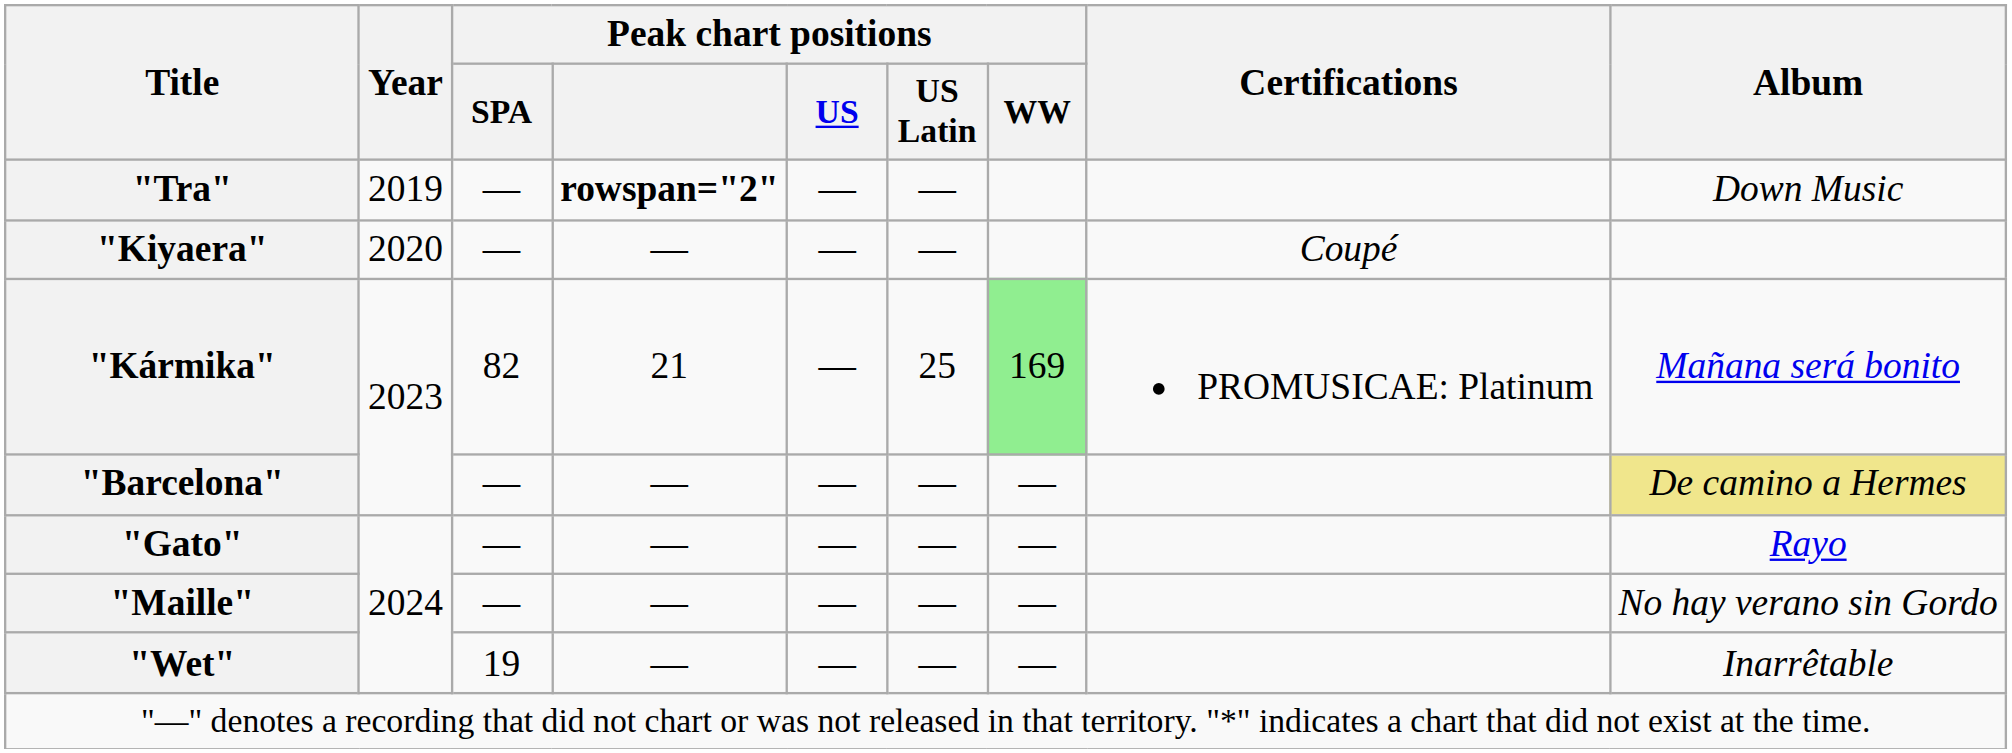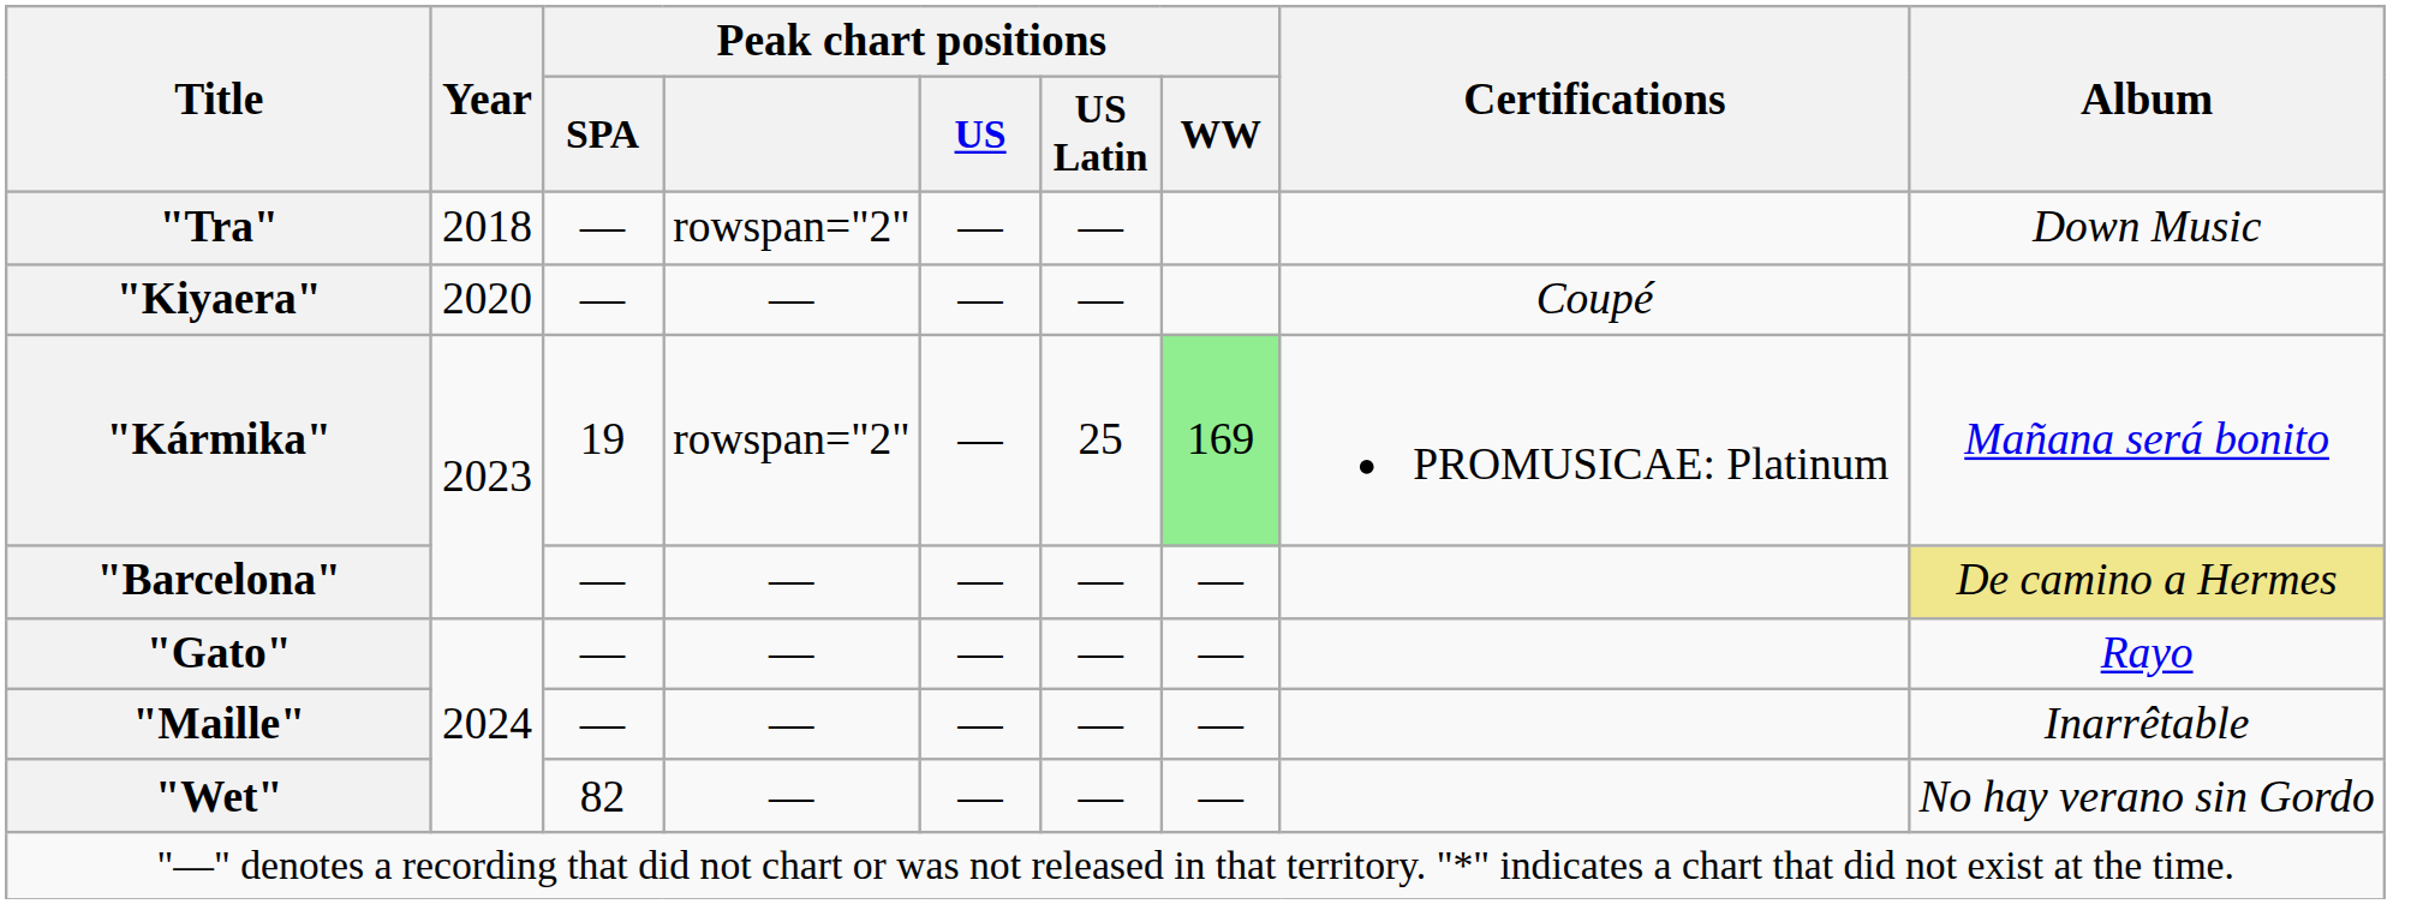"Tra" | Year: 2019 -> 2018
"Tra" | Peak chart positions: bold -> normal
"Kármika" | Peak chart positions / SPA: 82 -> 19
"Kármika" | Peak chart positions: 21 -> rowspan="2"
"Maille" | Album: No hay verano sin Gordo -> Inarrêtable
"Wet" | Peak chart positions / SPA: 19 -> 82
"Wet" | Album: Inarrêtable -> No hay verano sin Gordo
